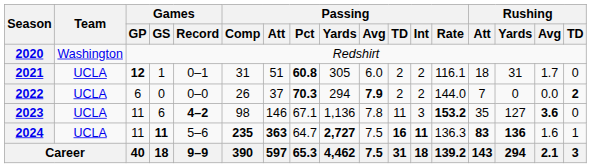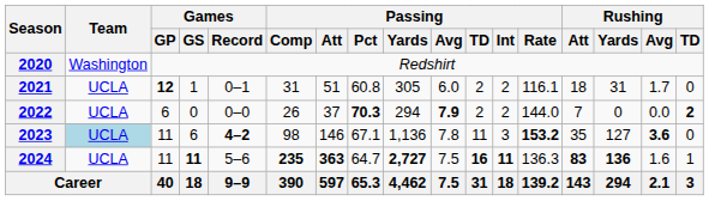2021 | Passing / Pct: bold -> normal
2023 | Team: no background -> lightblue background
